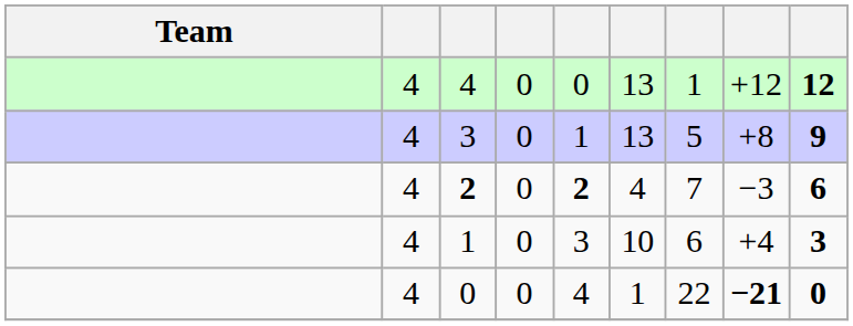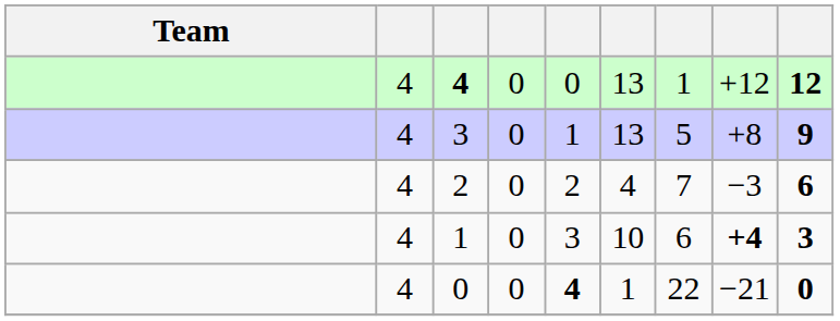row 2 | column 3: normal -> bold
row 4 | column 3: bold -> normal
row 4 | column 5: bold -> normal
row 5 | column 8: normal -> bold
row 6 | column 5: normal -> bold
row 6 | column 8: bold -> normal
